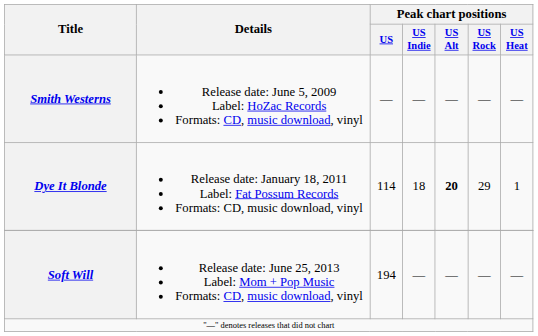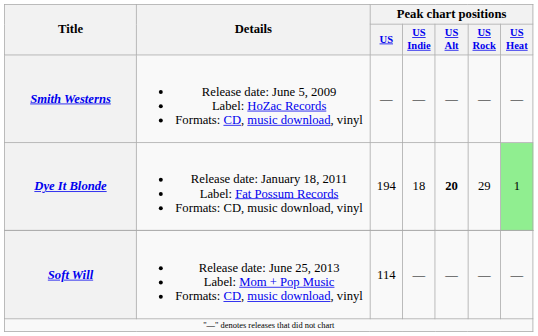Dye It Blonde | Peak chart positions / US: 114 -> 194
Dye It Blonde | Peak chart positions / US Heat: no background -> lightgreen background
Soft Will | Peak chart positions / US: 194 -> 114
